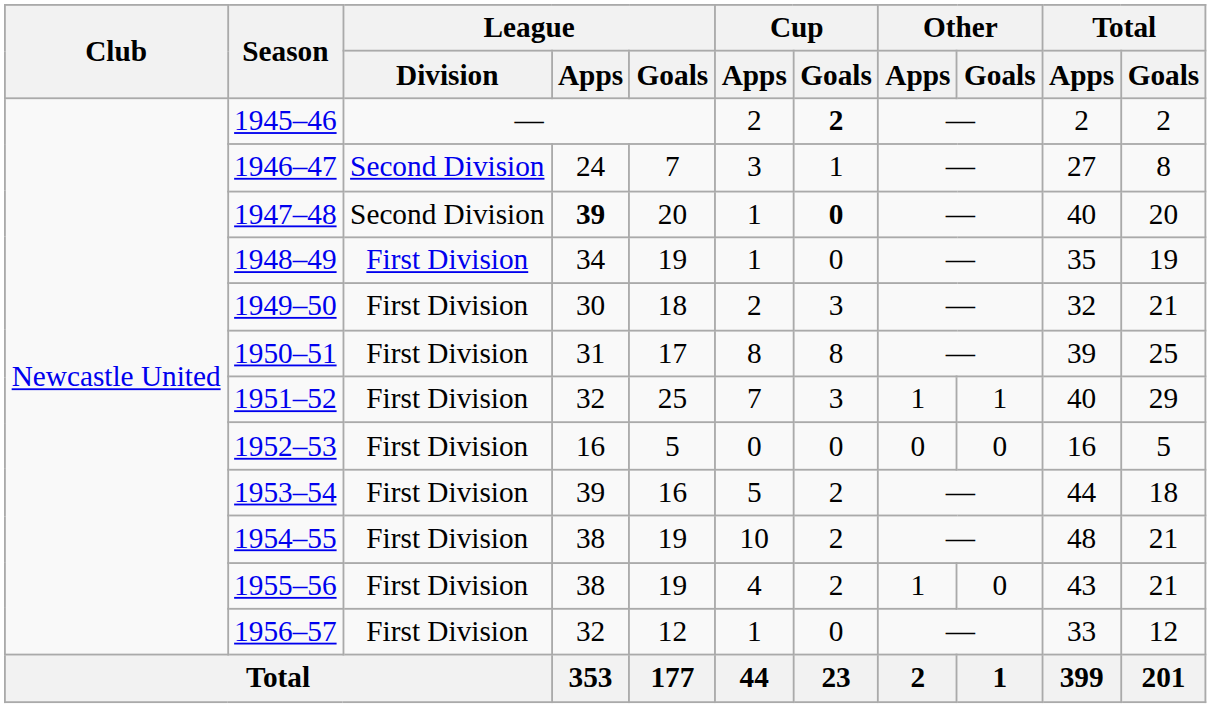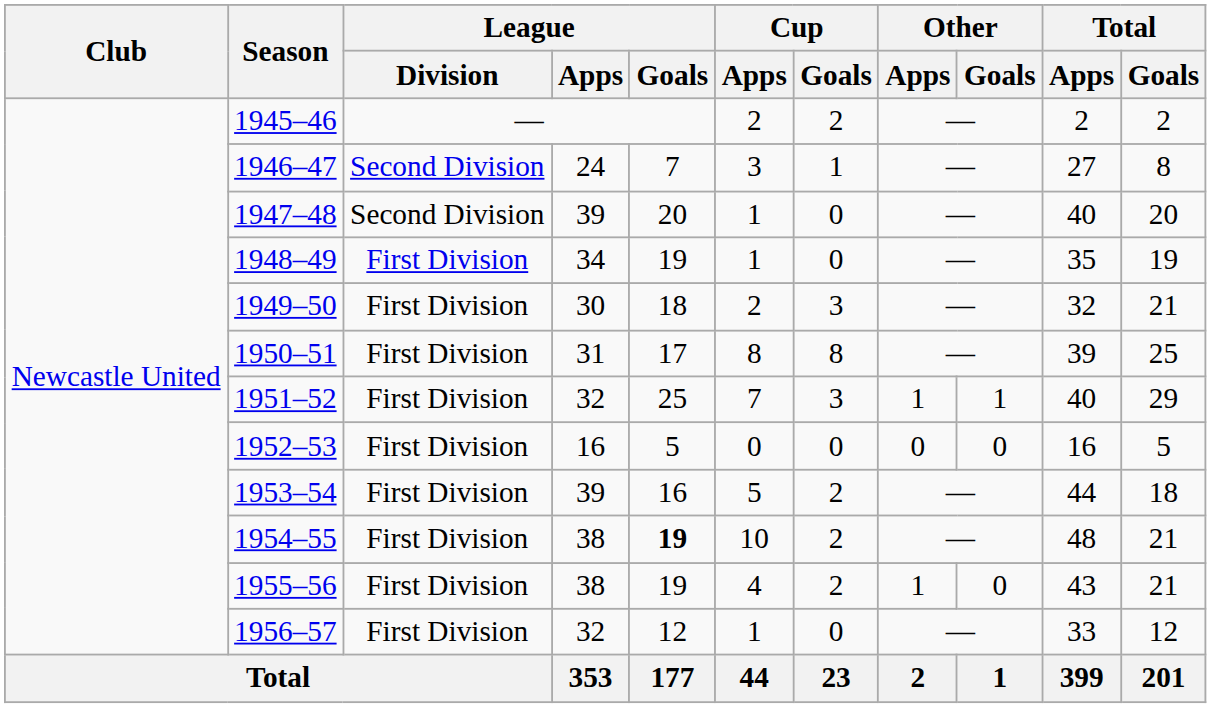1945–46 | Cup / Goals: bold -> normal
1947–48 | League / Apps: bold -> normal
1947–48 | Cup / Goals: bold -> normal
1954–55 | League / Goals: normal -> bold
